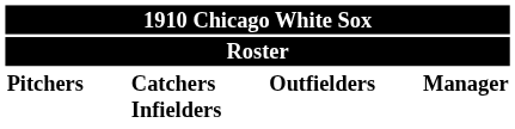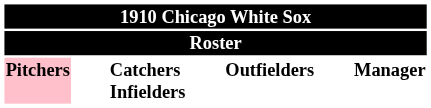Pitchers | column 1: no background -> pink background
